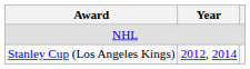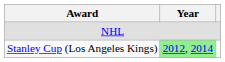Stanley Cup (Los Angeles Kings) | Year: no background -> lightgreen background
